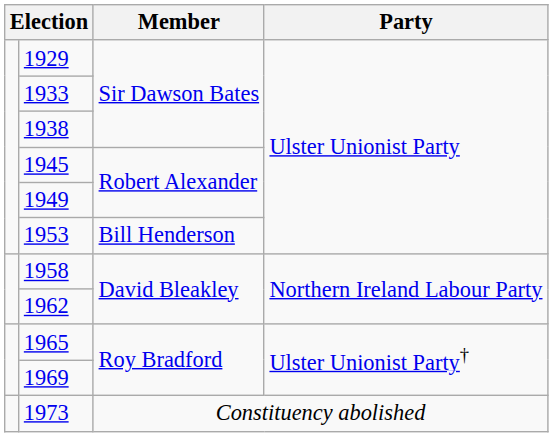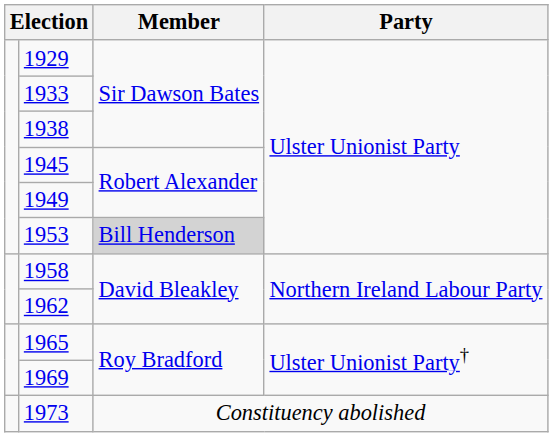1953 | Member: no background -> lightgrey background
